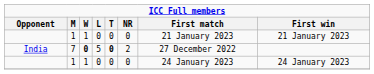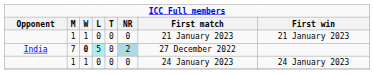India | L: no background -> paleturquoise background
India | T: bold -> normal
India | NR: no background -> lightblue background
